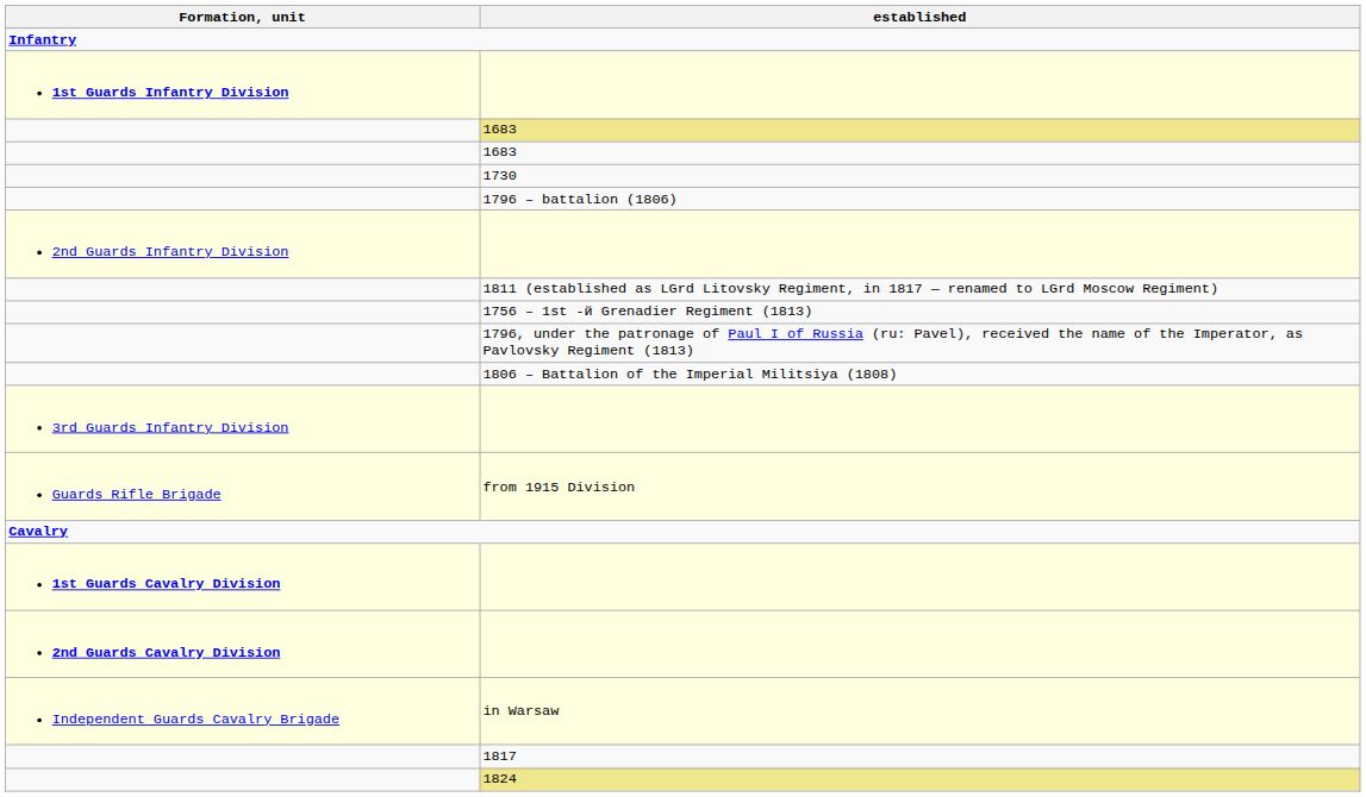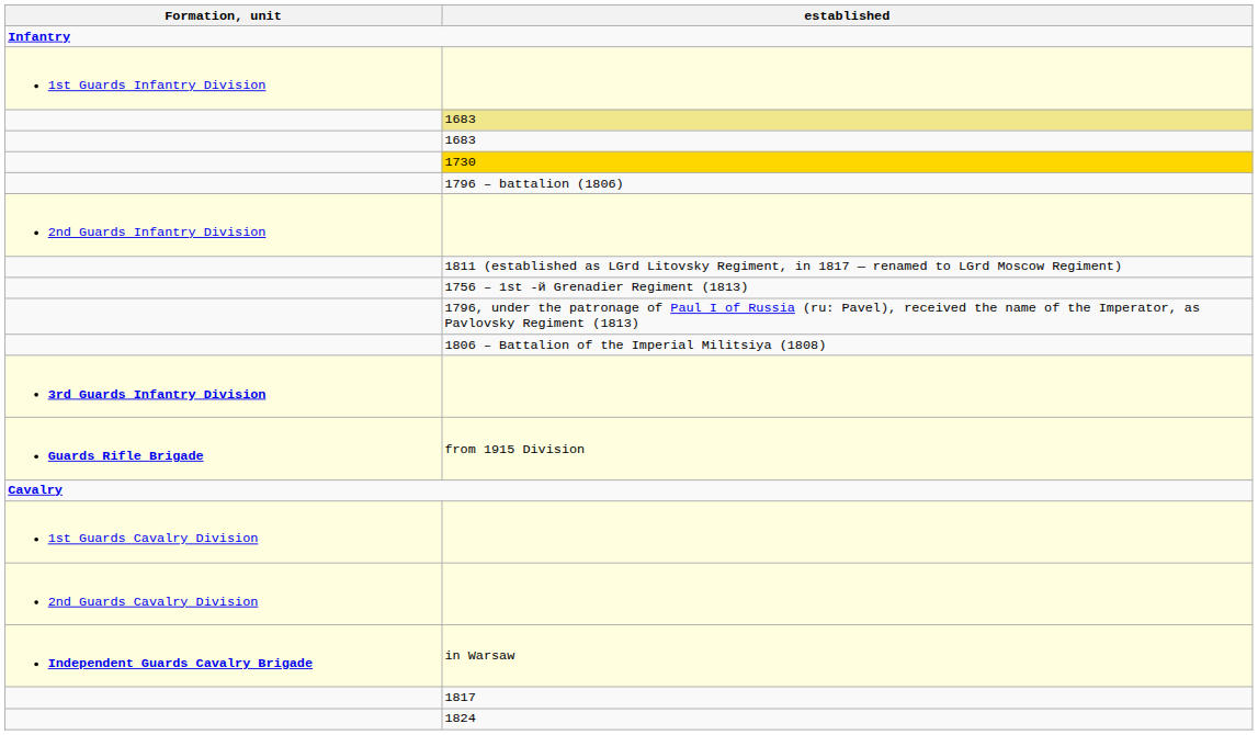row 3 | Formation, unit: bold -> normal
row 6 | established: no background -> gold background
row 13 | Formation, unit: normal -> bold
row 14 | Formation, unit: normal -> bold
row 16 | Formation, unit: bold -> normal
row 17 | Formation, unit: bold -> normal
row 18 | Formation, unit: normal -> bold
row 20 | established: khaki background -> no background
